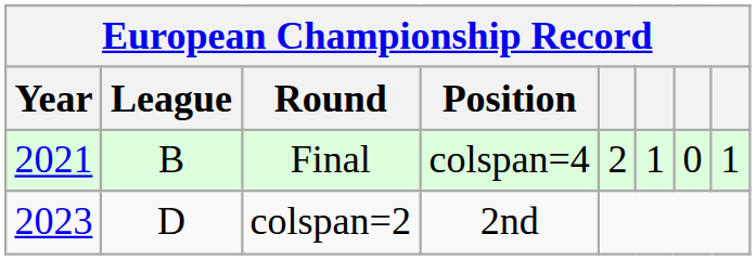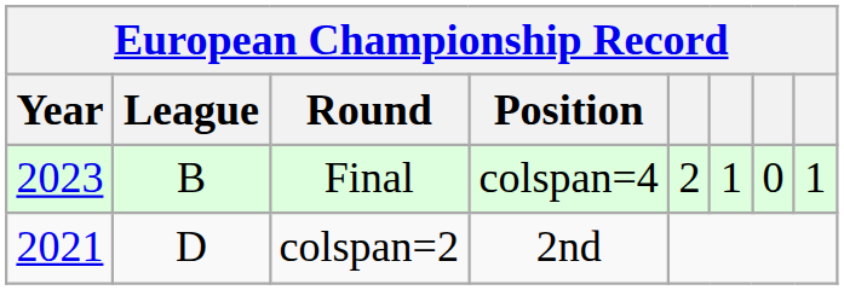Final | Year: 2021 -> 2023
colspan=2 | Year: 2023 -> 2021
